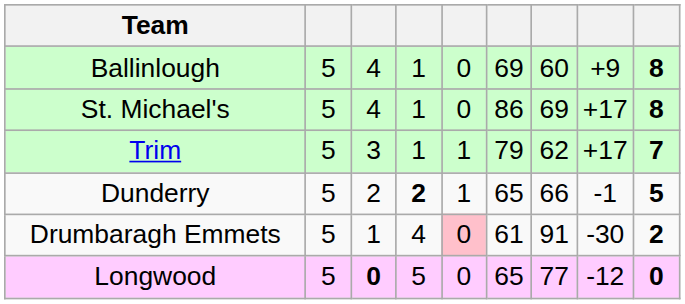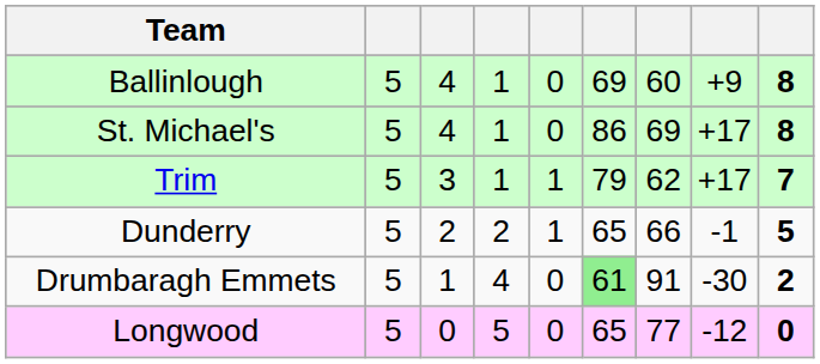Dunderry | column 4: bold -> normal
Drumbaragh Emmets | column 5: pink background -> no background
Drumbaragh Emmets | column 6: no background -> lightgreen background
Longwood | column 3: bold -> normal
